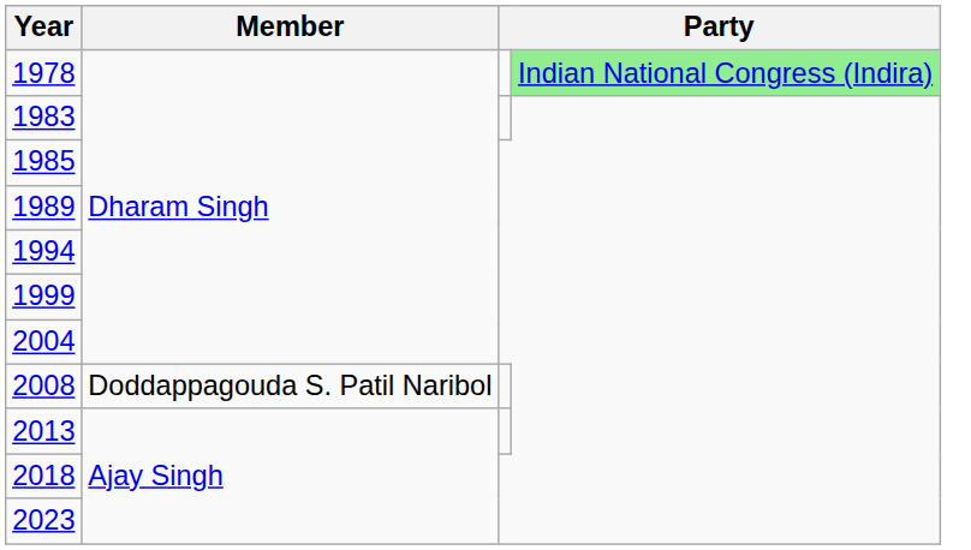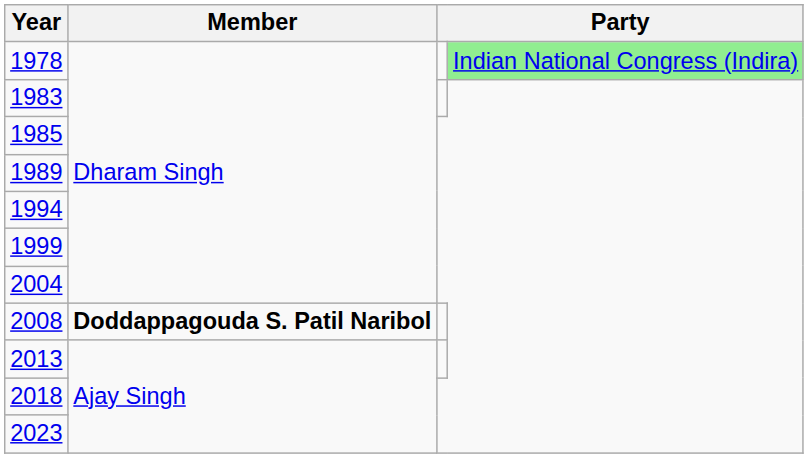2008 | Member: normal -> bold
